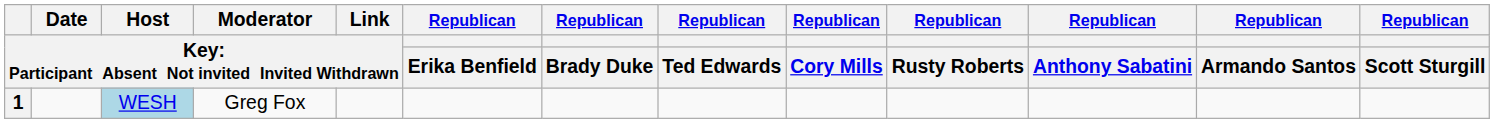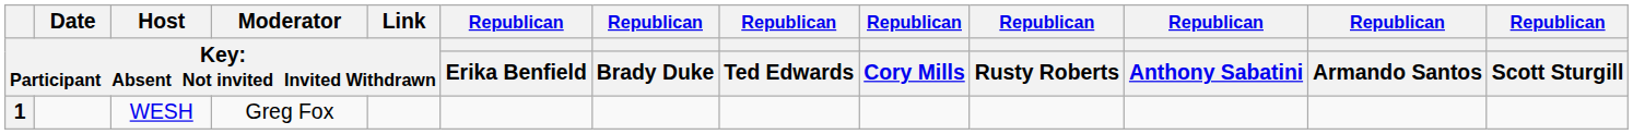1 | column 3: lightblue background -> no background
